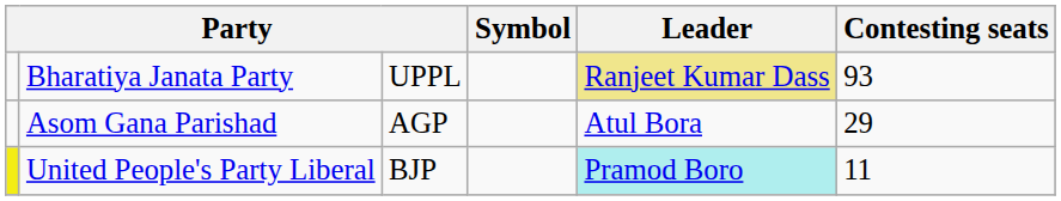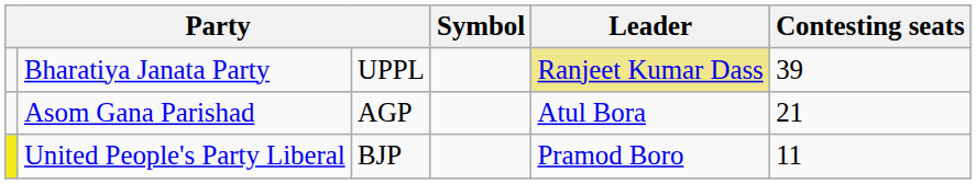Bharatiya Janata Party | Contesting seats: 93 -> 39
Asom Gana Parishad | Contesting seats: 29 -> 21
United People's Party Liberal | Leader: paleturquoise background -> no background
